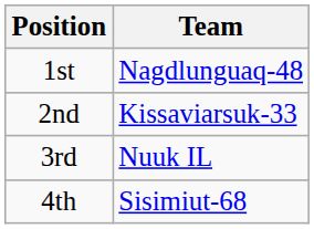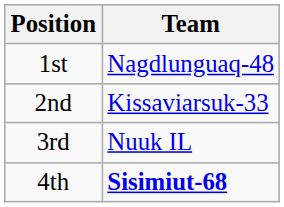4th | Team: normal -> bold
